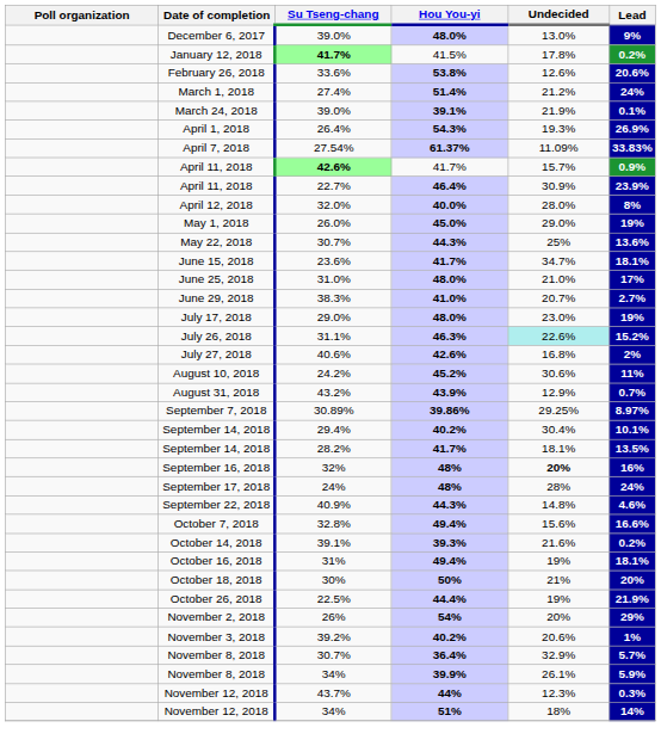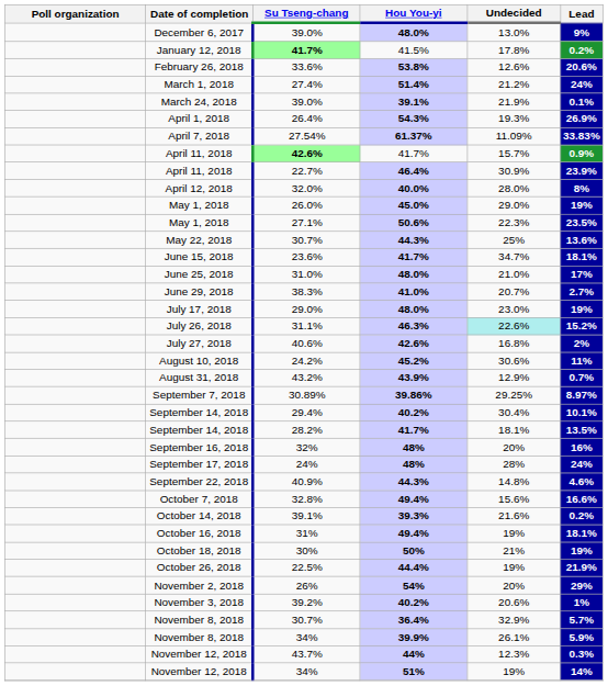+ row: May 1, 2018 | 27.1% | 50.6% | 22.3% | 23.5%
32% | Undecided: bold -> normal
30% | Lead: 20% -> 19%
November 12, 2018 / 34% | Undecided: 18% -> 19%
